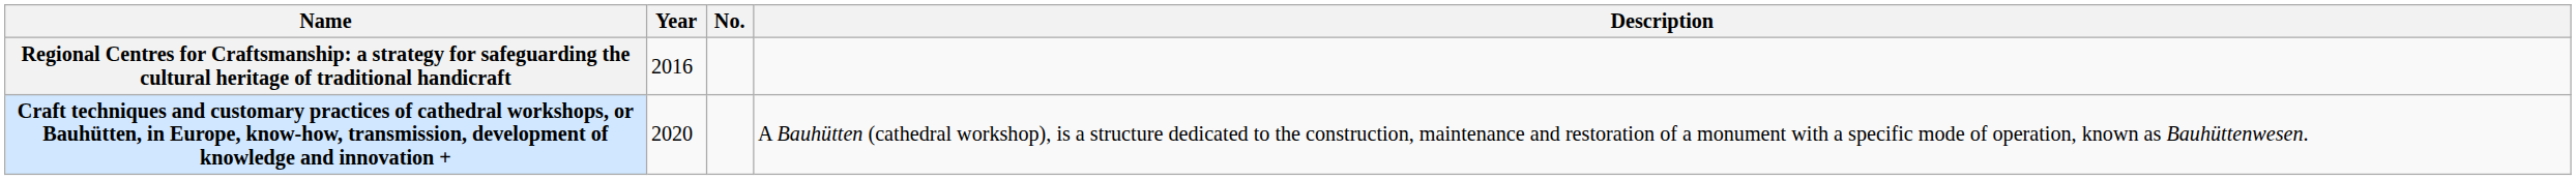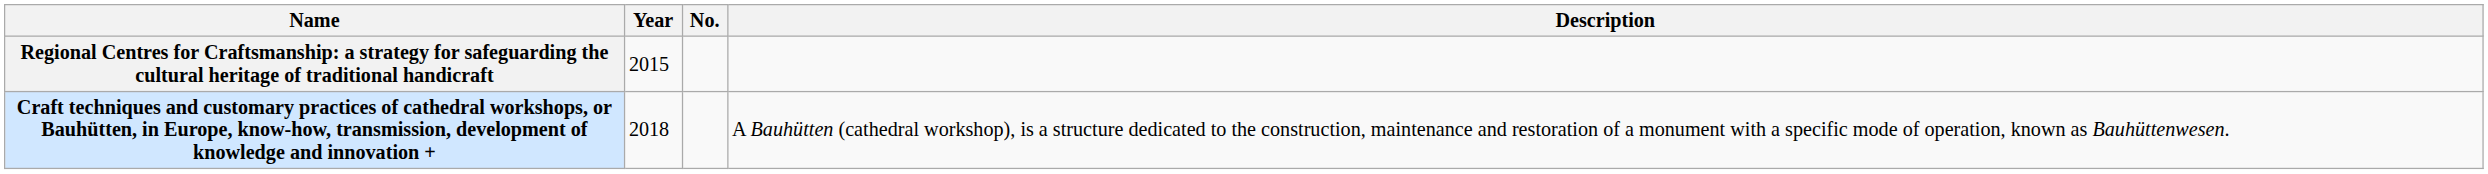row 2 | Year: 2016 -> 2015
row 3 | Year: 2020 -> 2018
